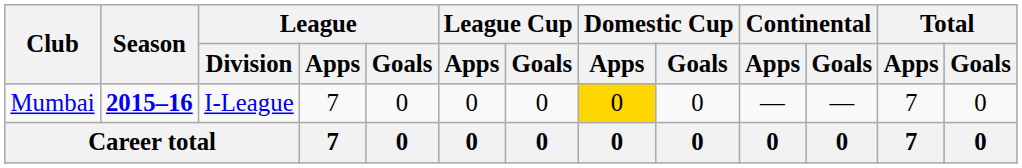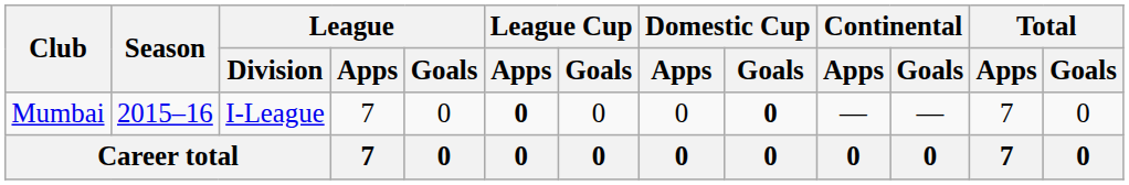Mumbai | Season: bold -> normal
Mumbai | League Cup / Apps: normal -> bold
Mumbai | Domestic Cup / Apps: gold background -> no background
Mumbai | Domestic Cup / Goals: normal -> bold
